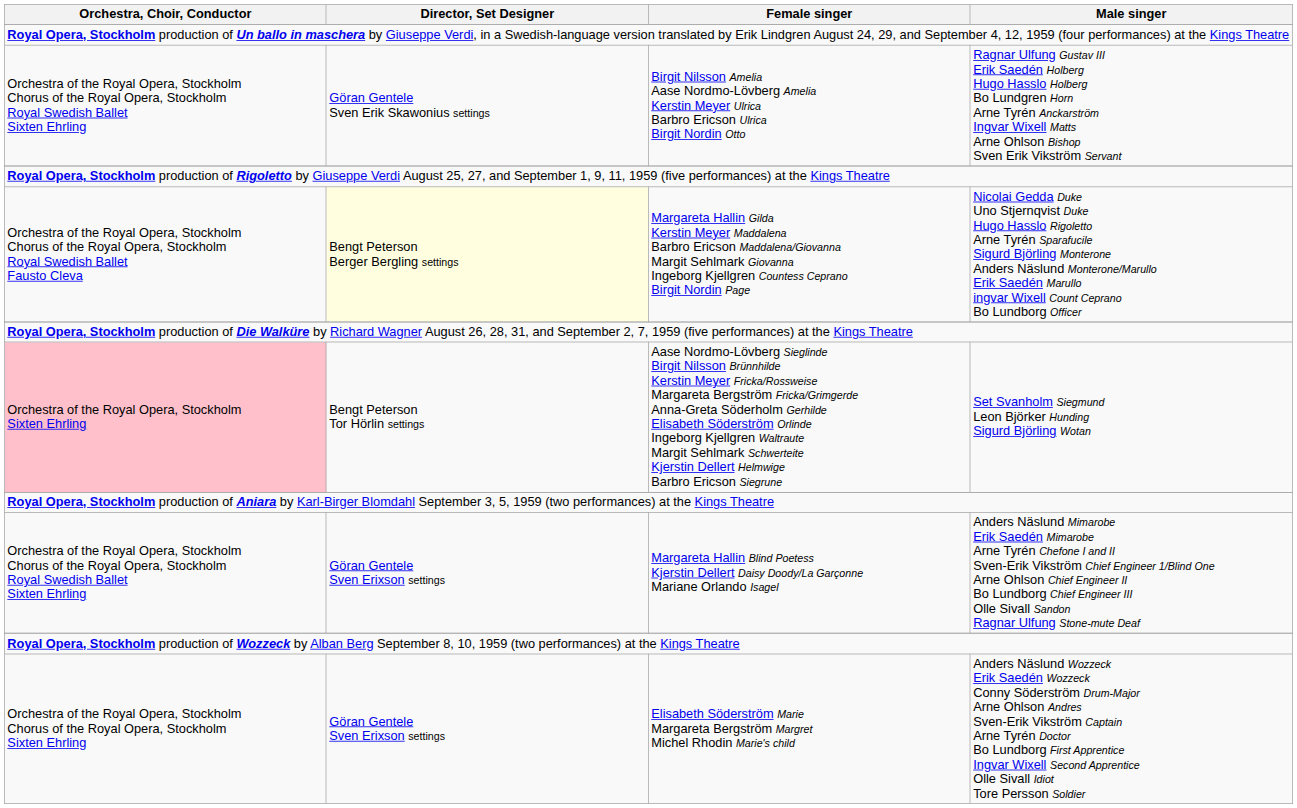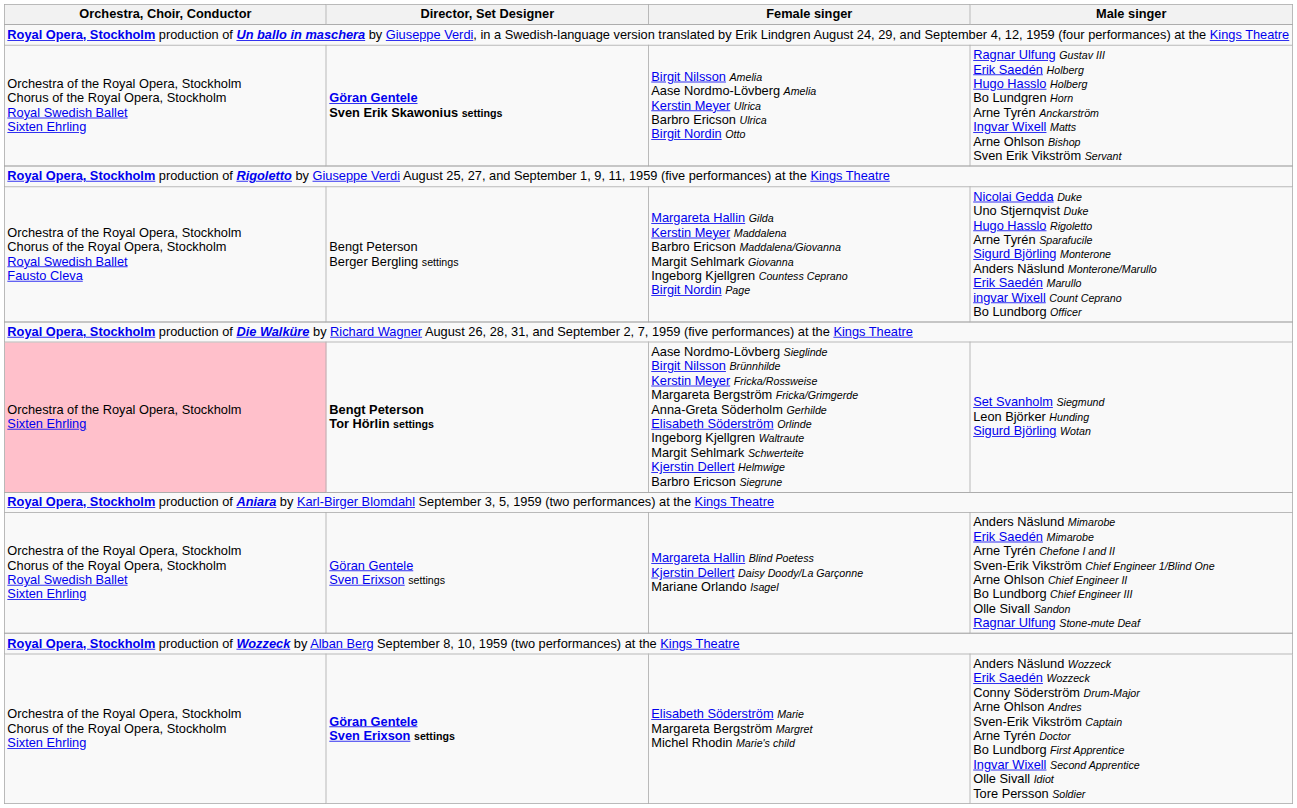row 3 | Director, Set Designer: normal -> bold
row 5 | Director, Set Designer: lightyellow background -> no background
row 7 | Director, Set Designer: normal -> bold
row 11 | Director, Set Designer: normal -> bold
